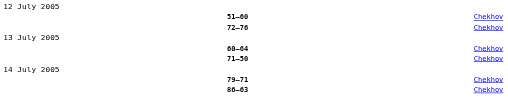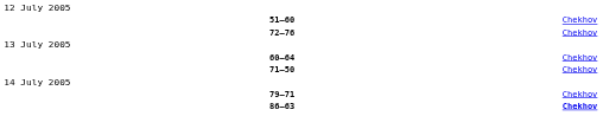86–63 | column 3: normal -> bold
